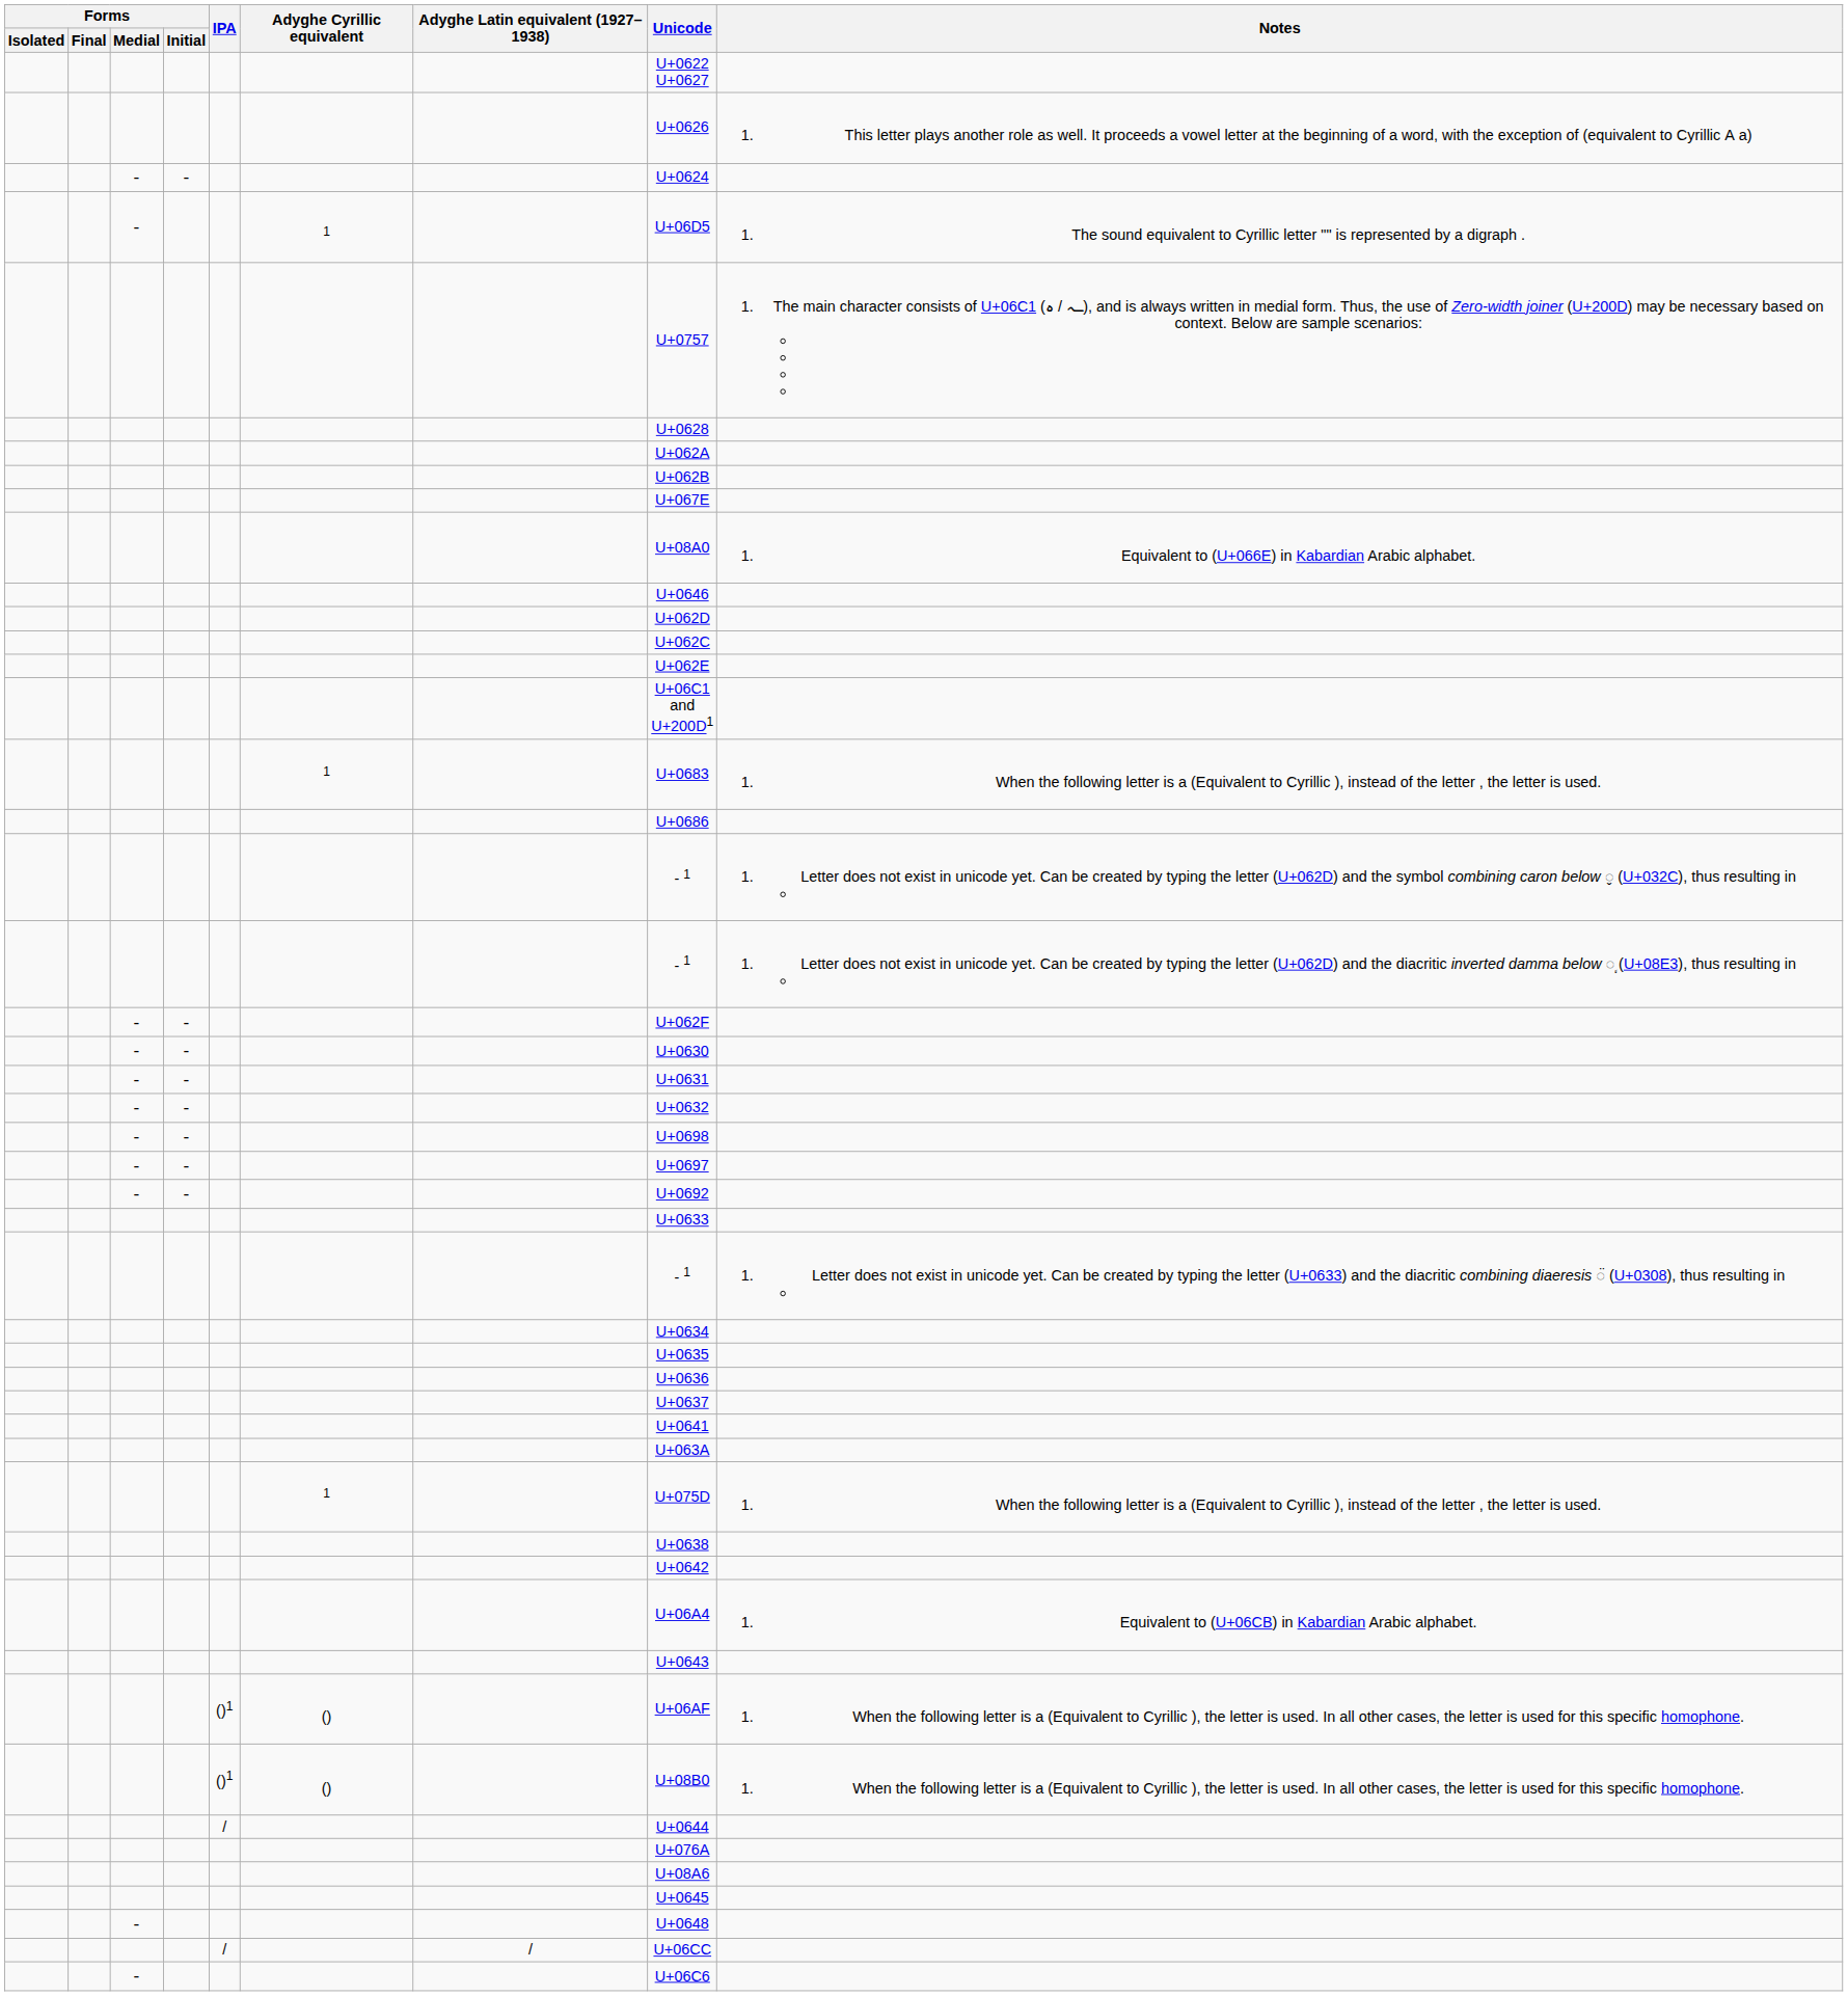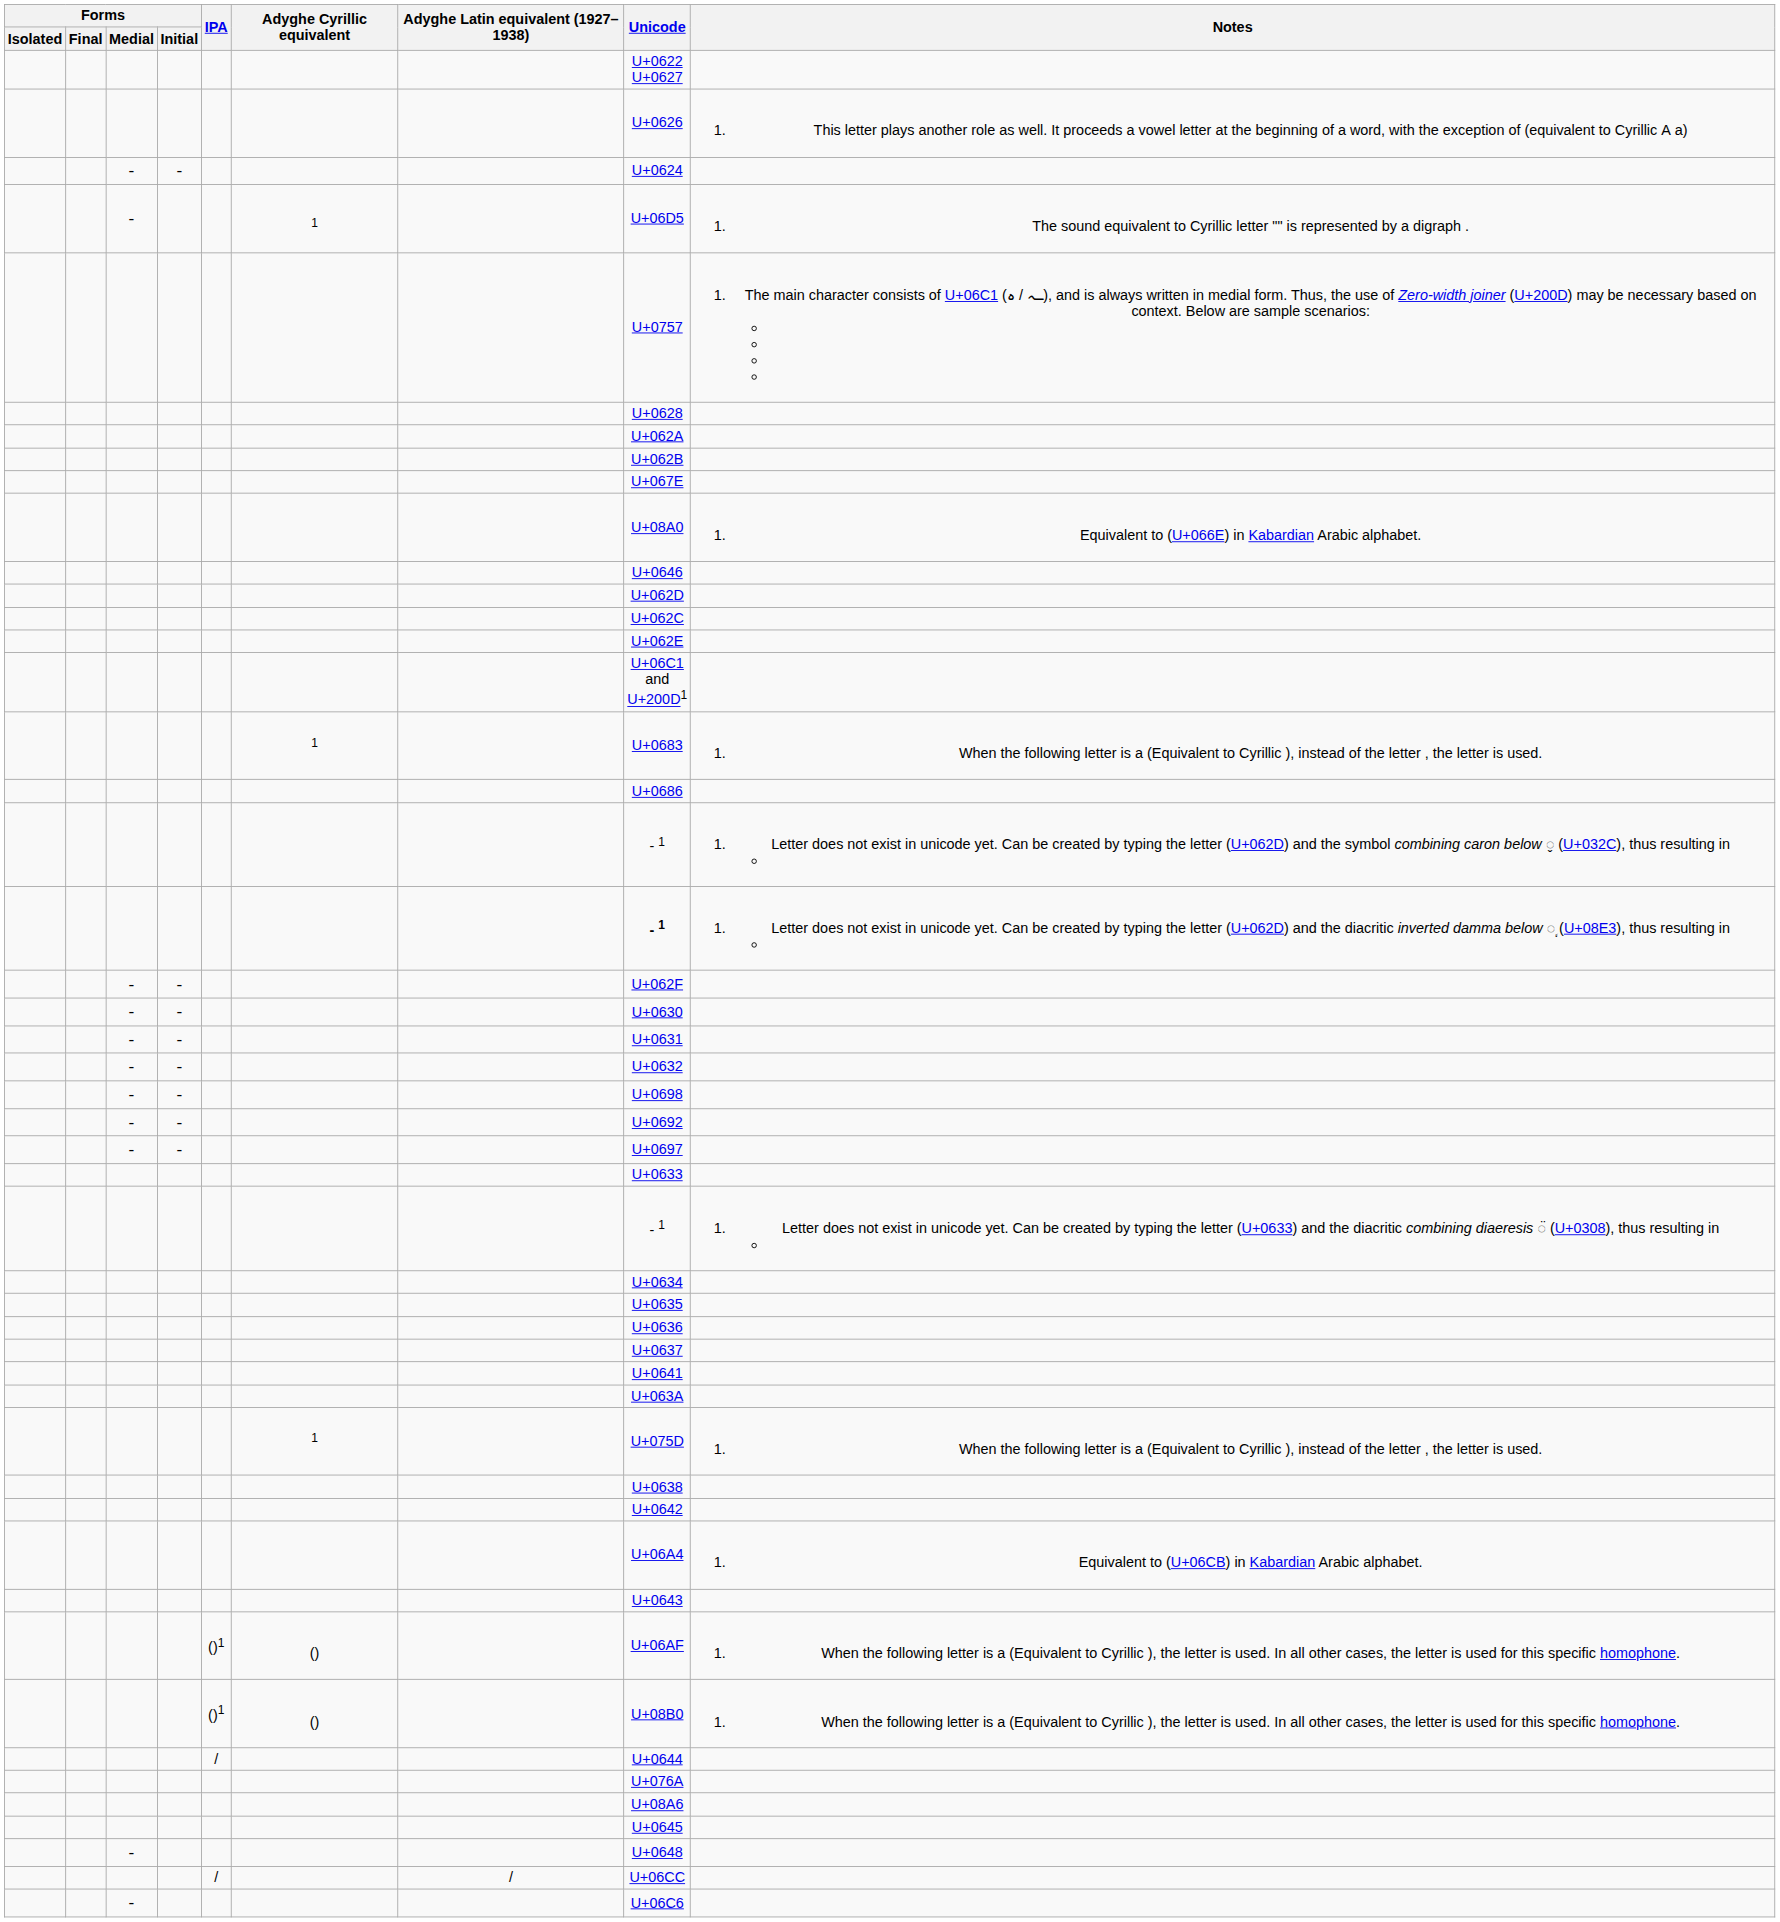row 21 | Unicode: normal -> bold
row 27 | Unicode: U+0697 -> U+0692
row 28 | Unicode: U+0692 -> U+0697
